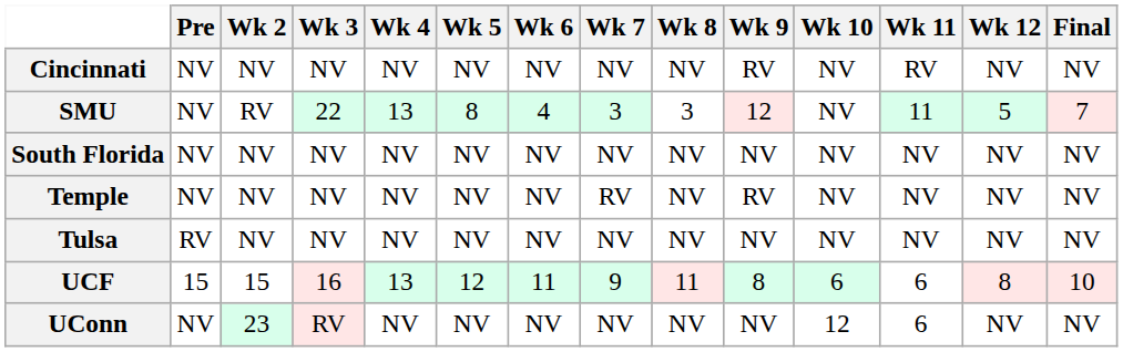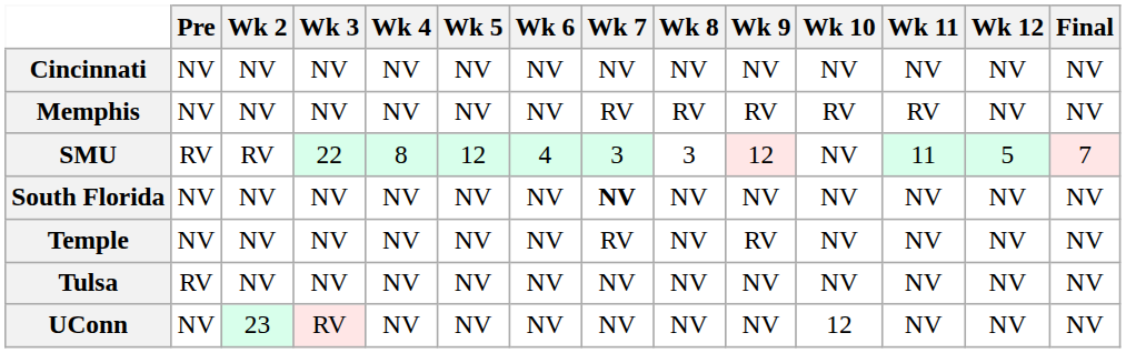Cincinnati | Wk 9: RV -> NV
Cincinnati | Wk 11: RV -> NV
+ row: Memphis | NV | NV | NV | NV | NV | NV | RV | RV | RV | RV | RV | NV | NV
SMU | Pre: NV -> RV
SMU | Wk 4: 13 -> 8
SMU | Wk 5: 8 -> 12
South Florida | Wk 7: normal -> bold
- row: UCF | 15 | 15 | 16 | 13 | 12 | 11 | 9 | 11 | 8 | 6 | 6 | 8 | 10
UConn | Wk 11: 6 -> NV
